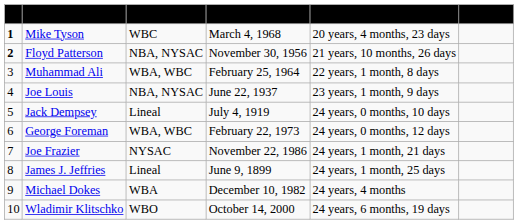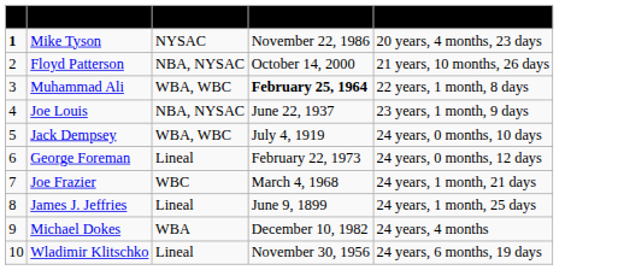- column: Source(s)
Mike Tyson | Recognition: WBC -> NYSAC
Mike Tyson | Date: March 4, 1968 -> November 22, 1986
Floyd Patterson | column 1: bold -> normal
Floyd Patterson | Date: November 30, 1956 -> October 14, 2000
Muhammad Ali | Date: normal -> bold
Jack Dempsey | Recognition: Lineal -> WBA, WBC
George Foreman | Recognition: WBA, WBC -> Lineal
Joe Frazier | Recognition: NYSAC -> WBC
Joe Frazier | Date: November 22, 1986 -> March 4, 1968
Wladimir Klitschko | Recognition: WBO -> Lineal
Wladimir Klitschko | Date: October 14, 2000 -> November 30, 1956
